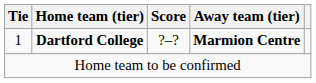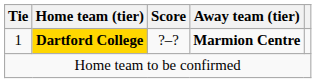1 | Home team (tier): no background -> gold background
